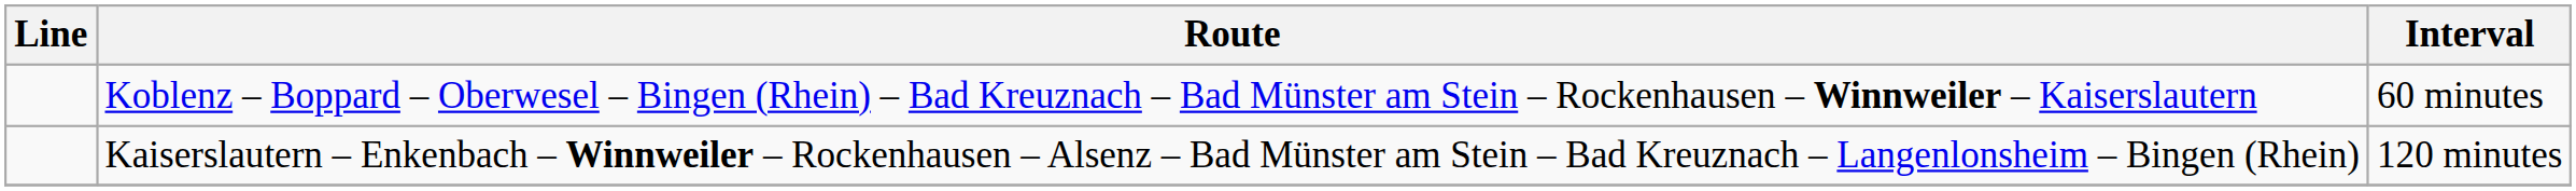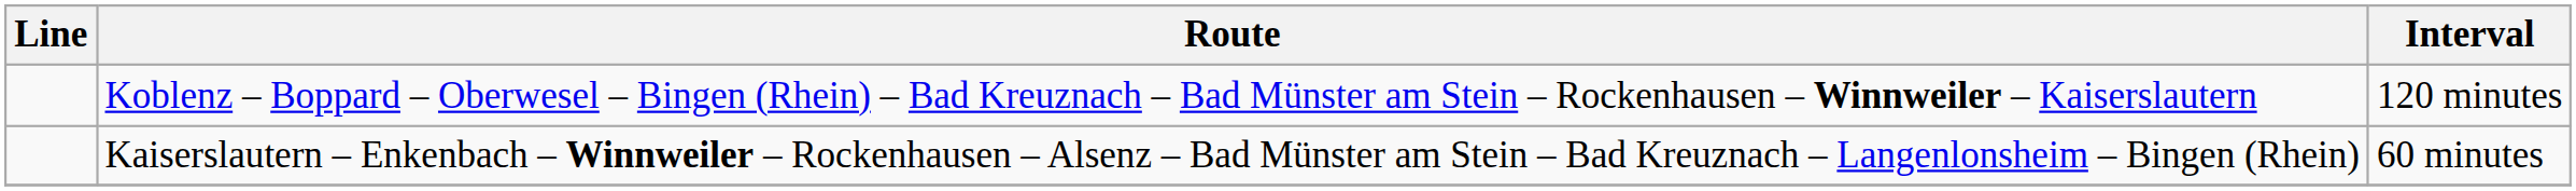row 2 | Interval: 60 minutes -> 120 minutes
row 3 | Interval: 120 minutes -> 60 minutes
